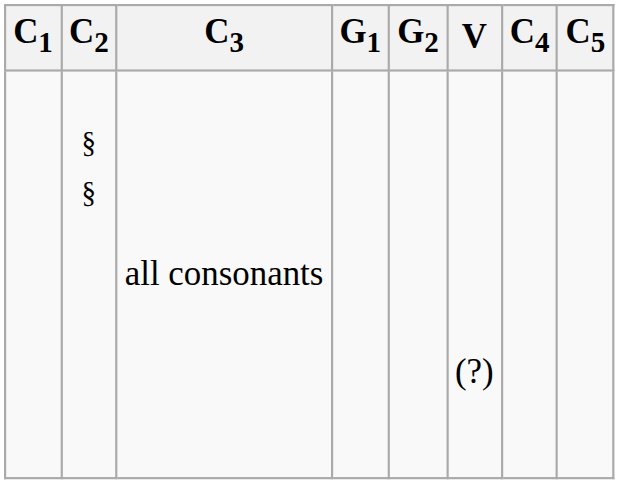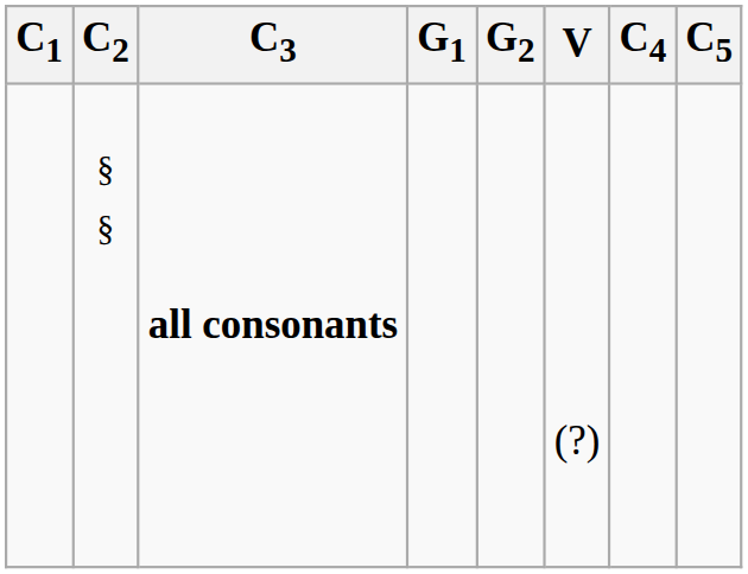row 2 | C3: normal -> bold
